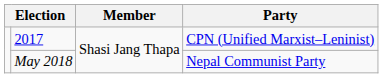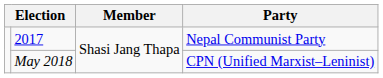2017 | Party: CPN (Unified Marxist–Leninist) -> Nepal Communist Party
May 2018 | Party: Nepal Communist Party -> CPN (Unified Marxist–Leninist)
